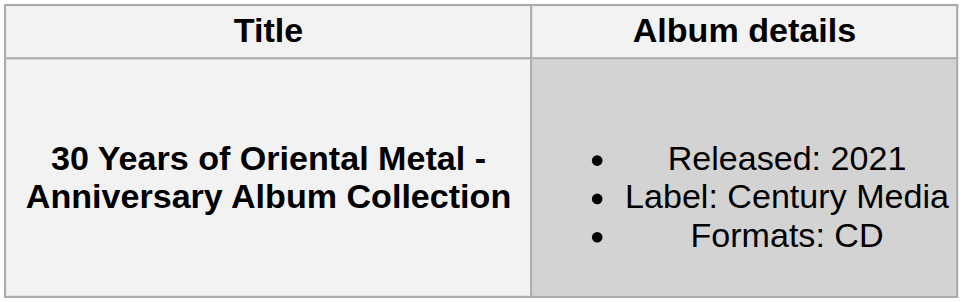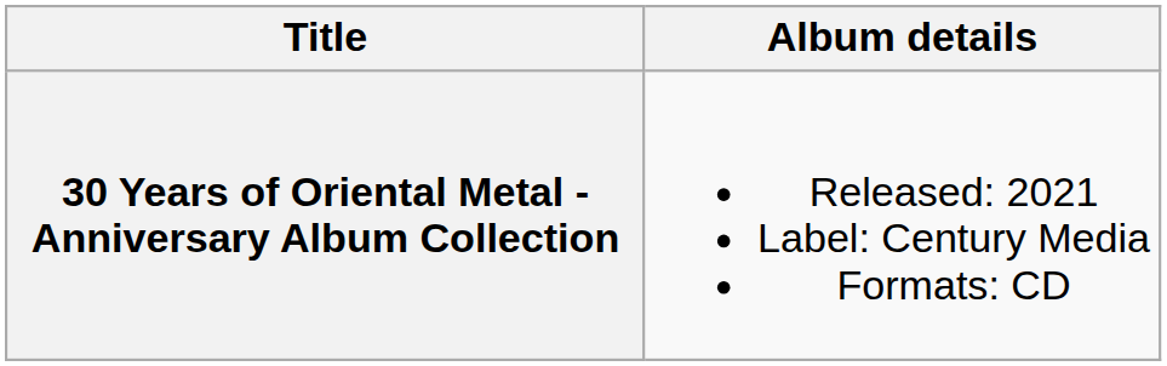30 Years of Oriental Metal - Anniversary Album Collection | Album details: lightgrey background -> no background
